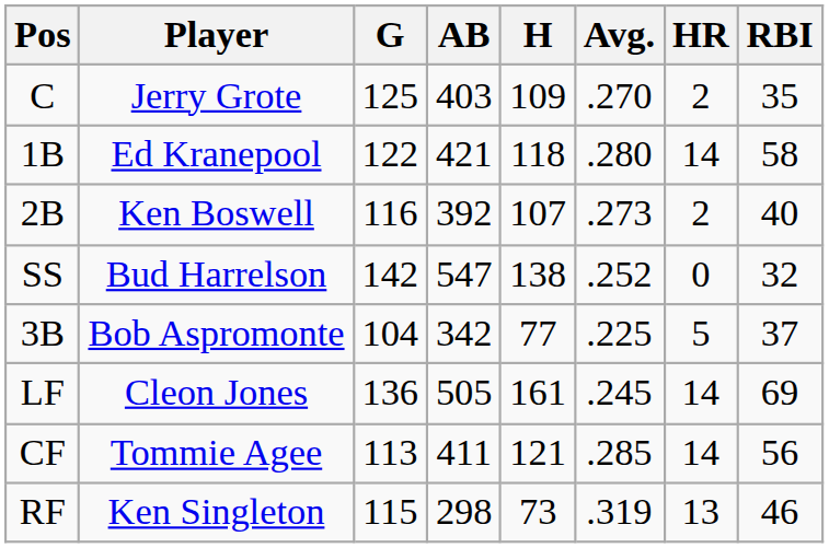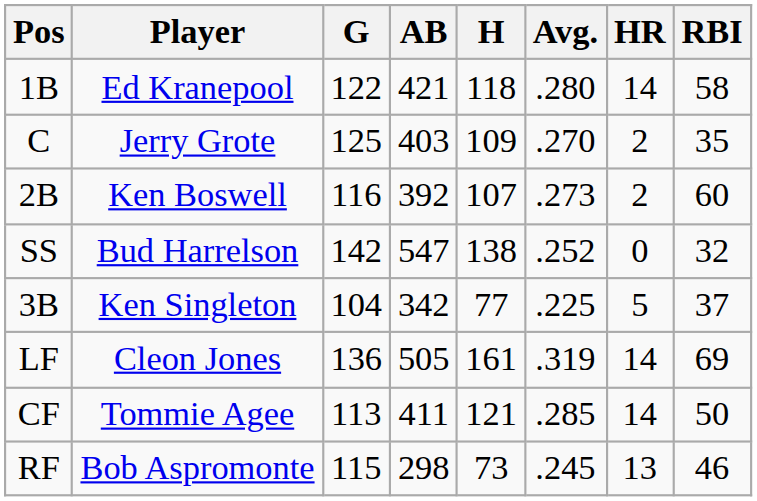rows swapped: C <-> 1B
2B | RBI: 40 -> 60
3B | Player: Bob Aspromonte -> Ken Singleton
LF | Avg.: .245 -> .319
CF | RBI: 56 -> 50
RF | Player: Ken Singleton -> Bob Aspromonte
RF | Avg.: .319 -> .245
